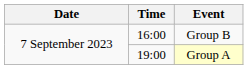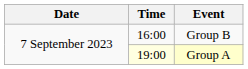Group A | Time: no background -> lightyellow background
